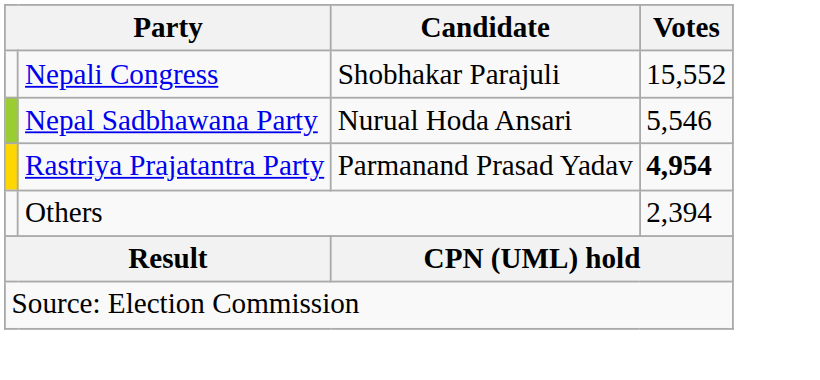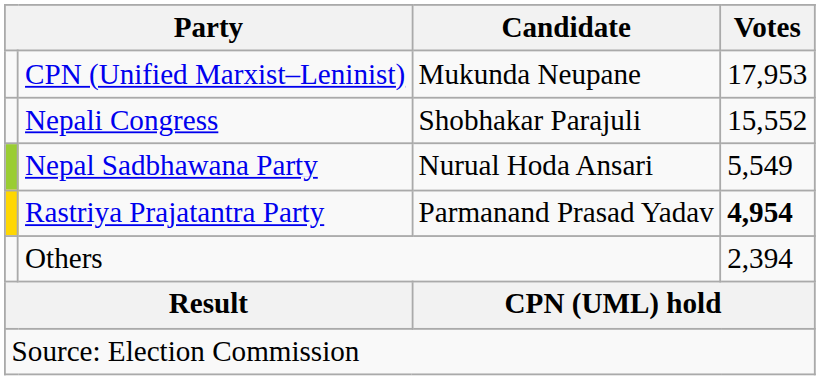+ row: CPN (Unified Marxist–Leninist) | Mukunda Neupane | 17,953
Nepal Sadbhawana Party | Votes: 5,546 -> 5,549
